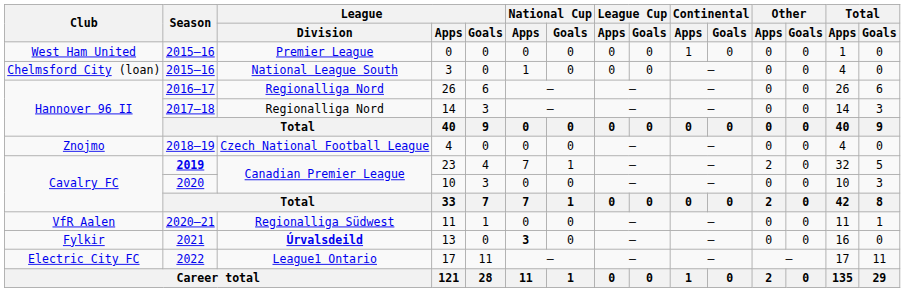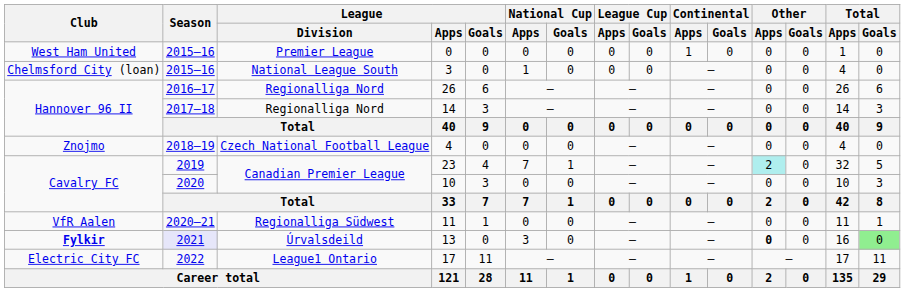23 | Season: bold -> normal
23 | Other / Apps: no background -> paleturquoise background
13 | Club: normal -> bold
13 | Season: no background -> lavender background
13 | League / Division: bold -> normal
13 | National Cup / Apps: bold -> normal
13 | Other / Apps: normal -> bold
13 | Total / Goals: no background -> lightgreen background
